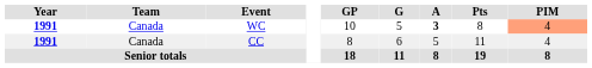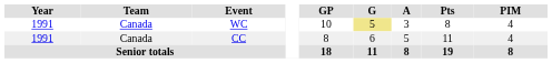WC | Year: bold -> normal
WC | G: no background -> khaki background
WC | A: bold -> normal
WC | PIM: lightsalmon background -> no background
CC | Year: bold -> normal
